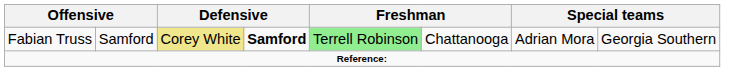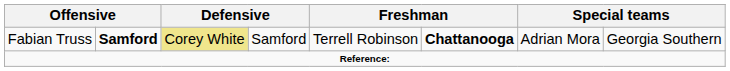Fabian Truss | column 2: normal -> bold
Fabian Truss | column 4: bold -> normal
Fabian Truss | column 5: lightgreen background -> no background
Fabian Truss | column 6: normal -> bold
